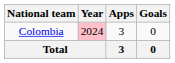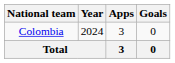Colombia | Year: pink background -> no background
